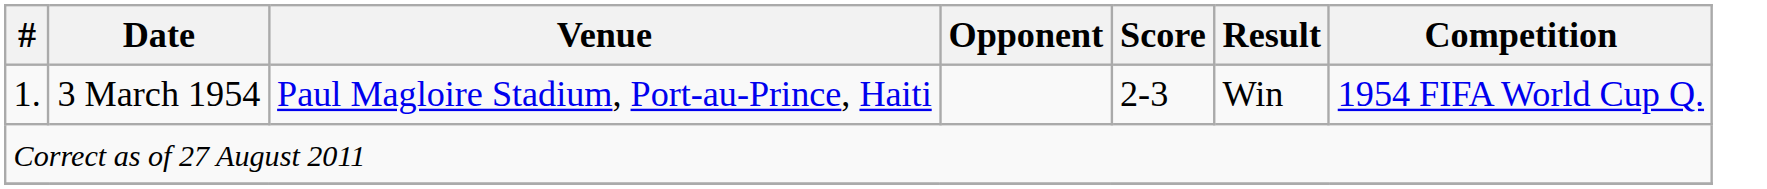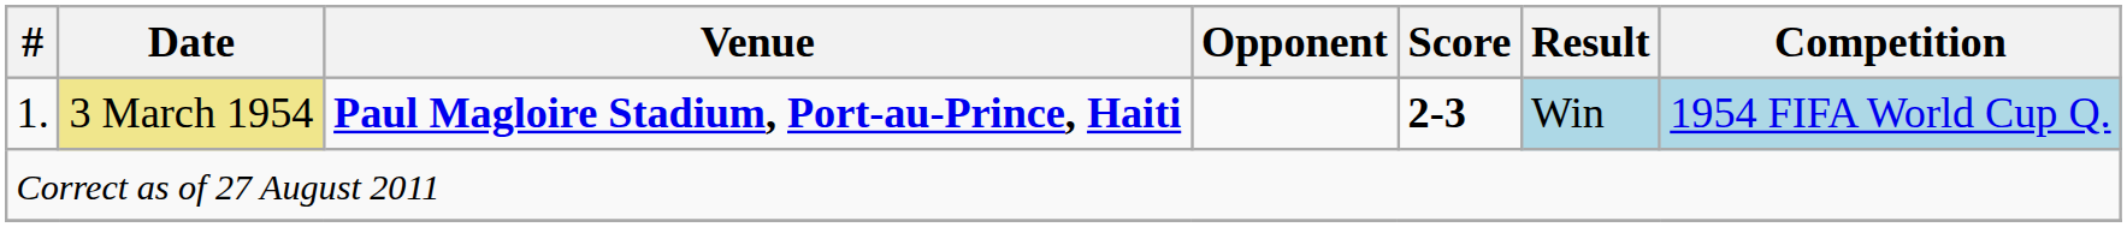1. | Date: no background -> khaki background
1. | Venue: normal -> bold
1. | Score: normal -> bold
1. | Result: no background -> lightblue background
1. | Competition: no background -> lightblue background
